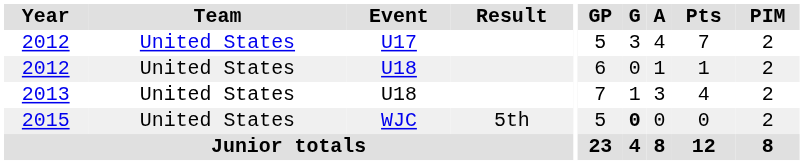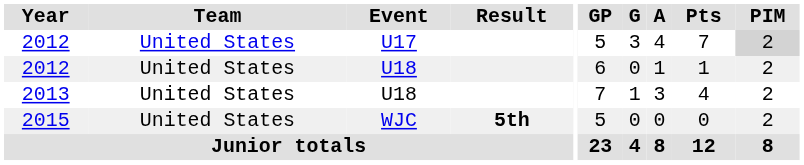2012 / U17 | PIM: no background -> lightgrey background
2015 | Result: normal -> bold
2015 | G: bold -> normal
